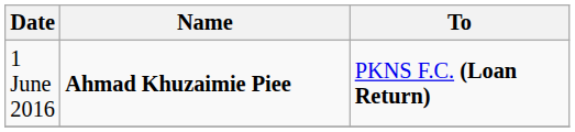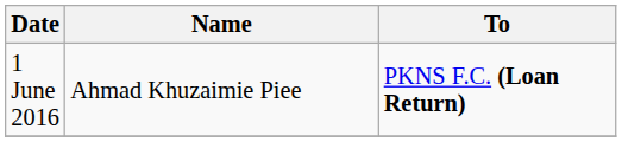1 June 2016 | Name: bold -> normal
